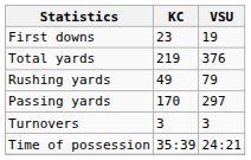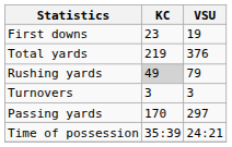Rushing yards | KC: no background -> lightgrey background
rows swapped: Passing yards <-> Turnovers
